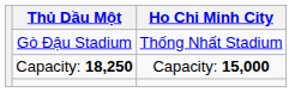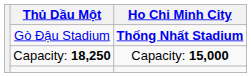Gò Đậu Stadium | Ho Chi Minh City: normal -> bold
